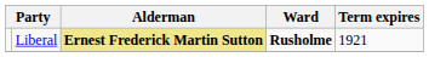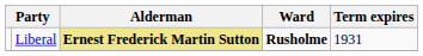Liberal | Term expires: 1921 -> 1931
